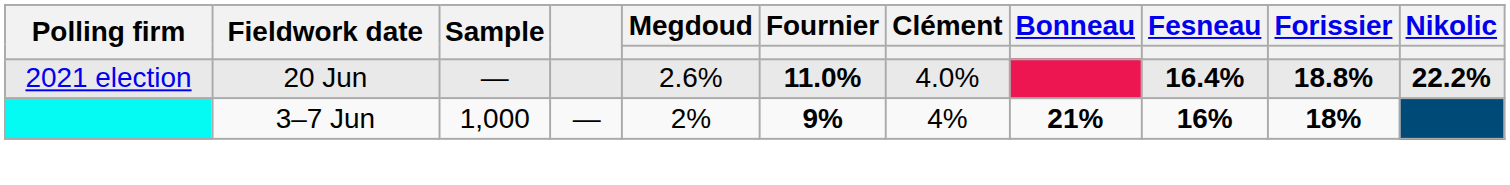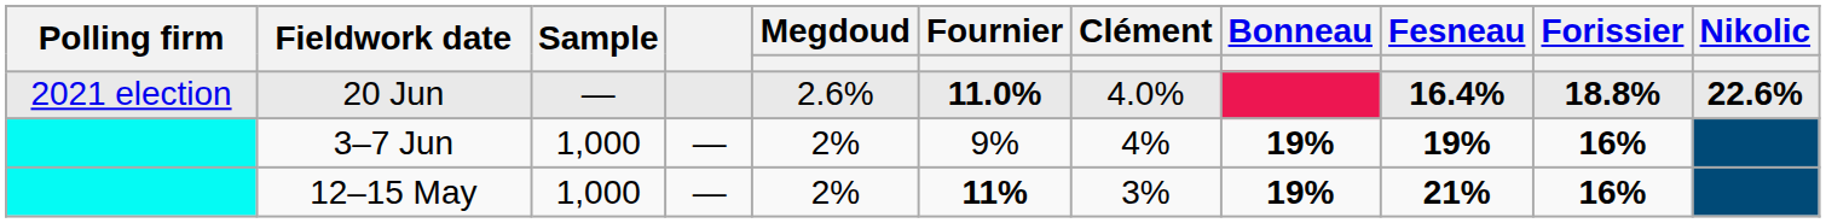20 Jun | Nikolic: 22.2% -> 22.6%
3–7 Jun | Fournier: bold -> normal
3–7 Jun | Bonneau: 21% -> 19%
3–7 Jun | Fesneau: 16% -> 19%
3–7 Jun | Forissier: 18% -> 16%
+ row: 12–15 May | 1,000 | — | 2% | 11% | 3% | 19% | 21% | 16%
